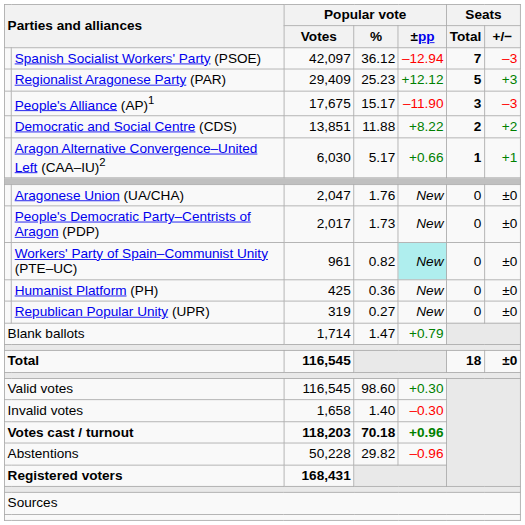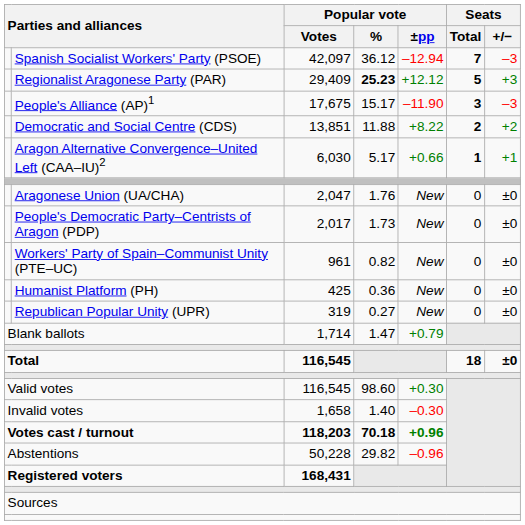Regionalist Aragonese Party (PAR) | Popular vote / %: normal -> bold
Workers' Party of Spain–Communist Unity (PTE–UC) | Popular vote / ±pp: paleturquoise background -> no background
